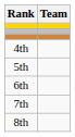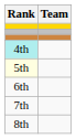row 5 | Rank: no background -> paleturquoise background
row 6 | Rank: no background -> lightyellow background
